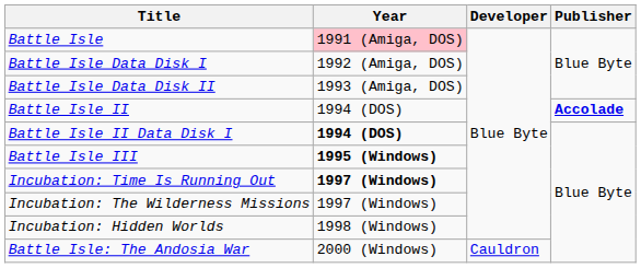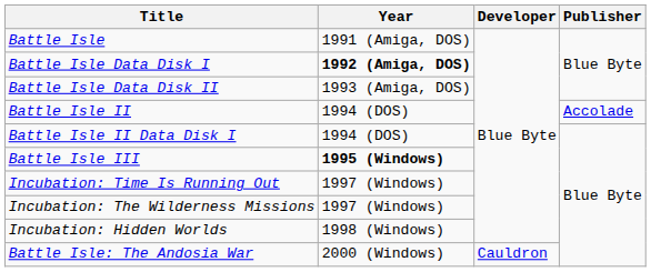Battle Isle | Year: pink background -> no background
Battle Isle Data Disk I | Year: normal -> bold
Battle Isle II | Publisher: bold -> normal
Battle Isle II Data Disk I | Year: bold -> normal
Incubation: Time Is Running Out | Year: bold -> normal
